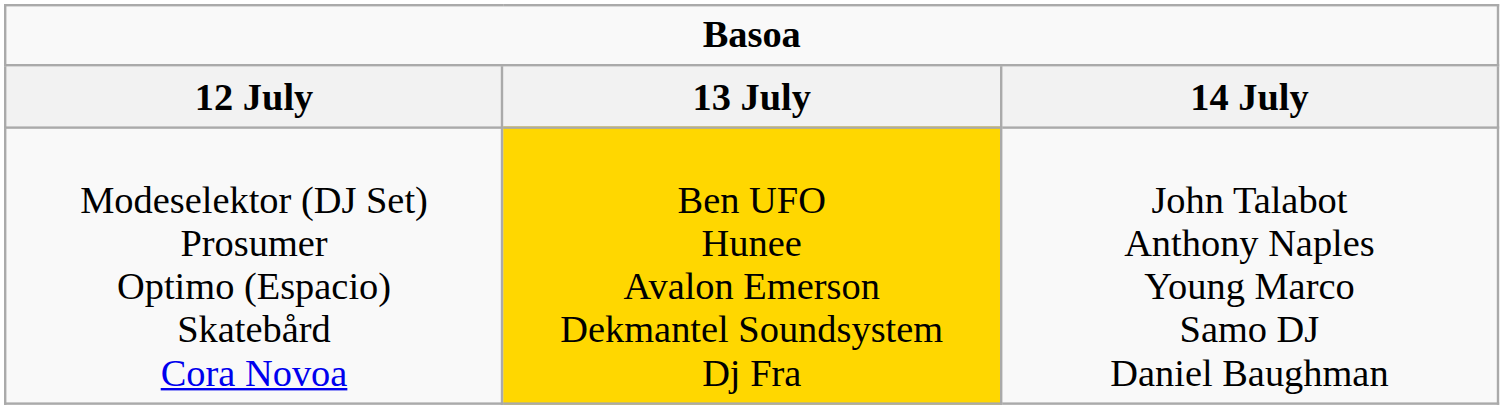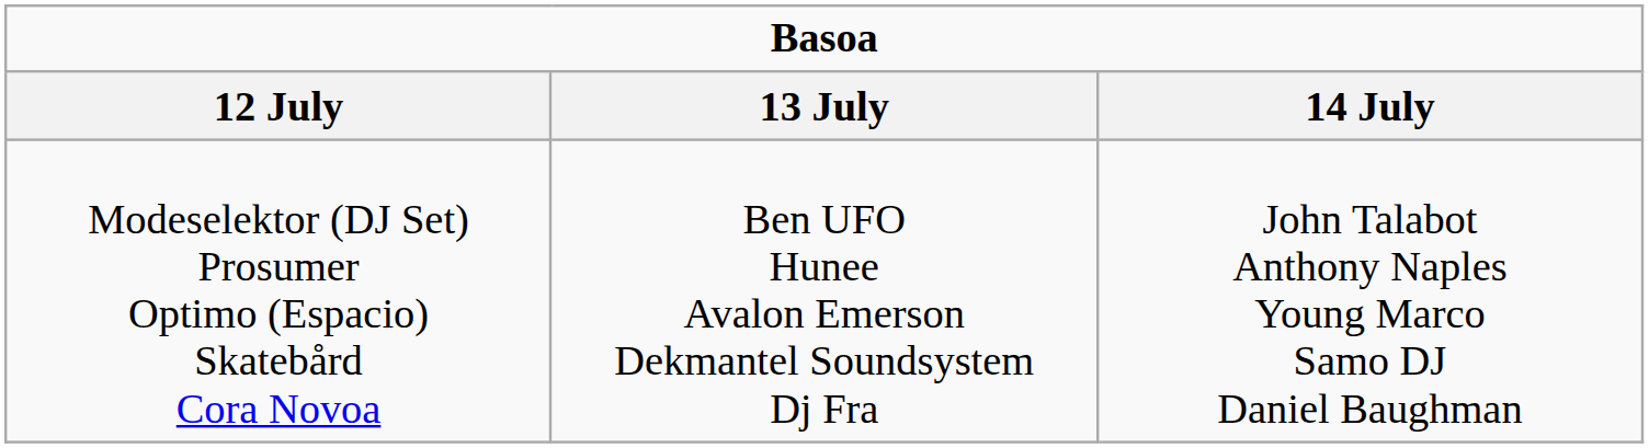row 3 | 13 July: gold background -> no background
